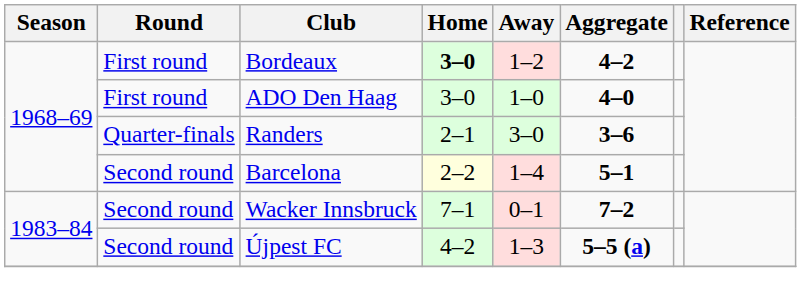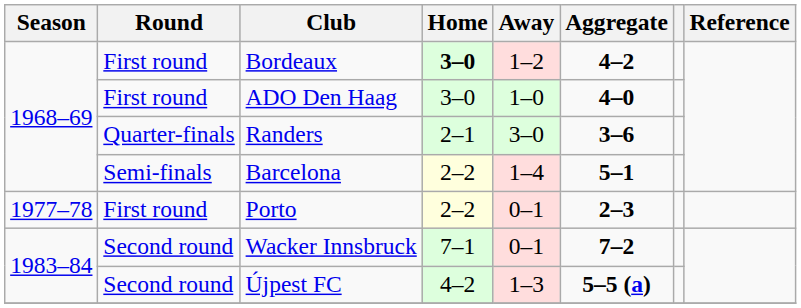Barcelona | Round: Second round -> Semi-finals
+ row: 1977–78 | First round | Porto | 2–2 | 0–1 | 2–3
